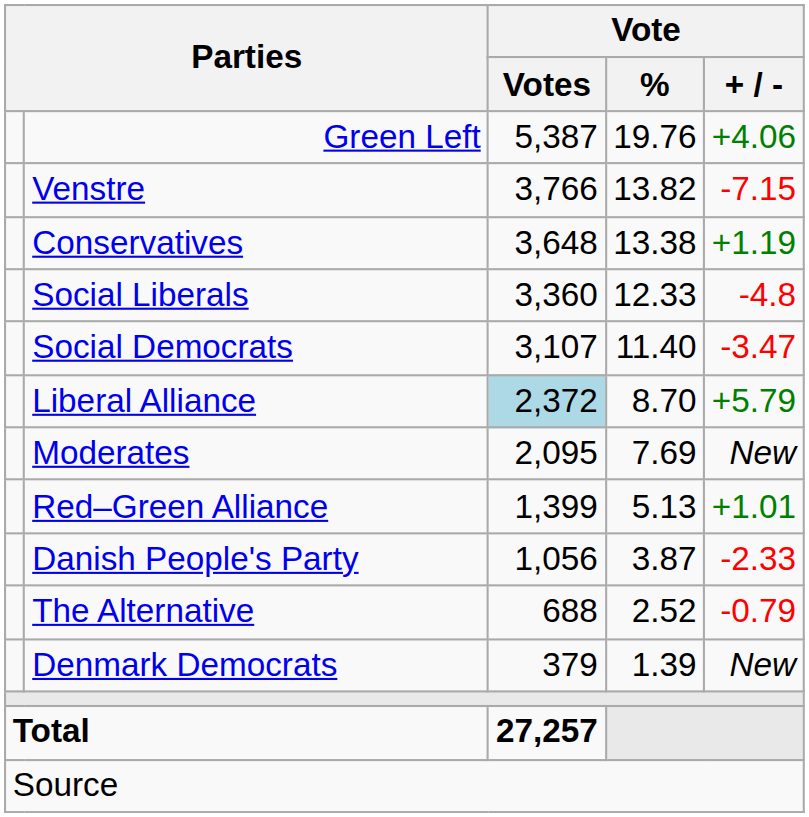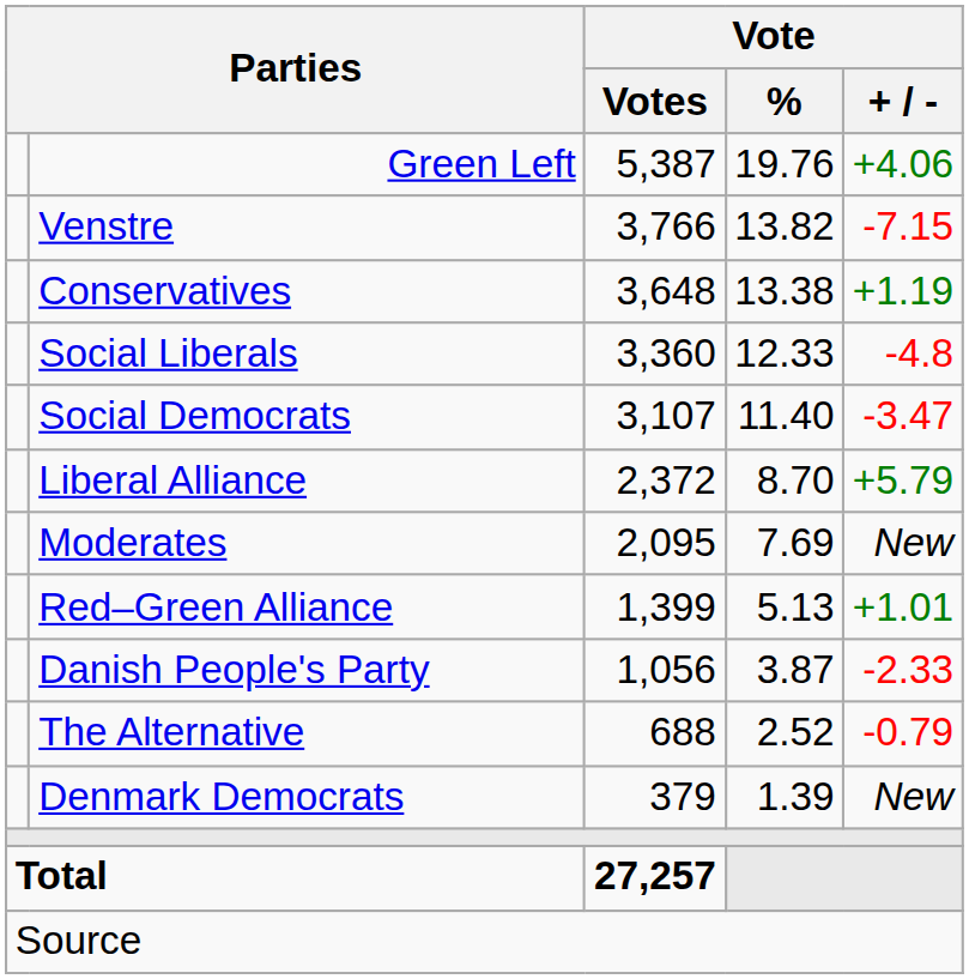Liberal Alliance | Vote / Votes: lightblue background -> no background
